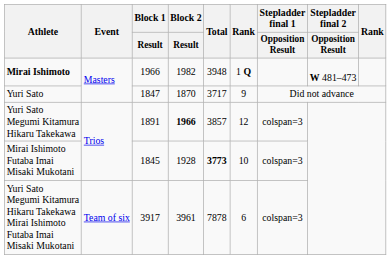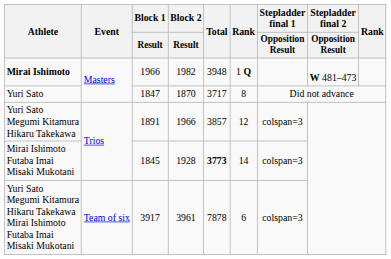Yuri Sato | column 6: 9 -> 8
Yuri Sato Megumi Kitamura Hikaru Takekawa | Block 2 / Result: bold -> normal
Mirai Ishimoto Futaba Imai Misaki Mukotani | column 6: 10 -> 14
